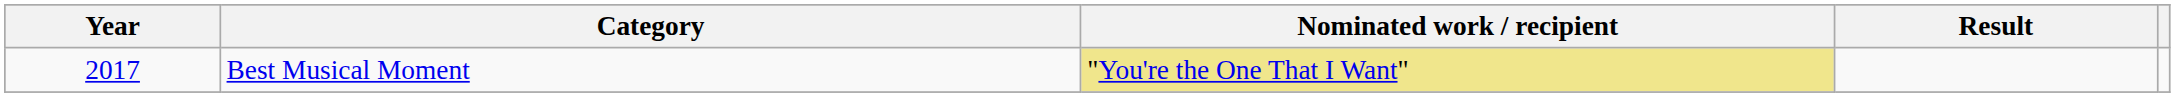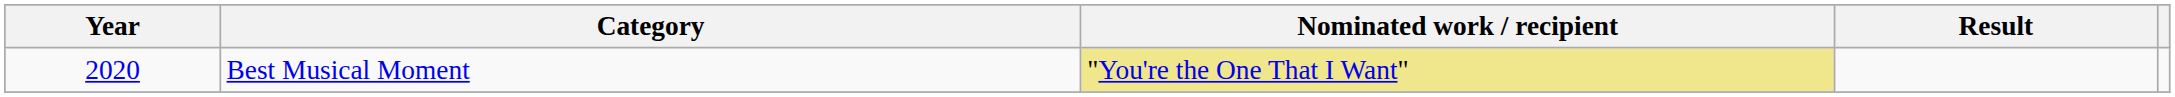Best Musical Moment | Year: 2017 -> 2020
